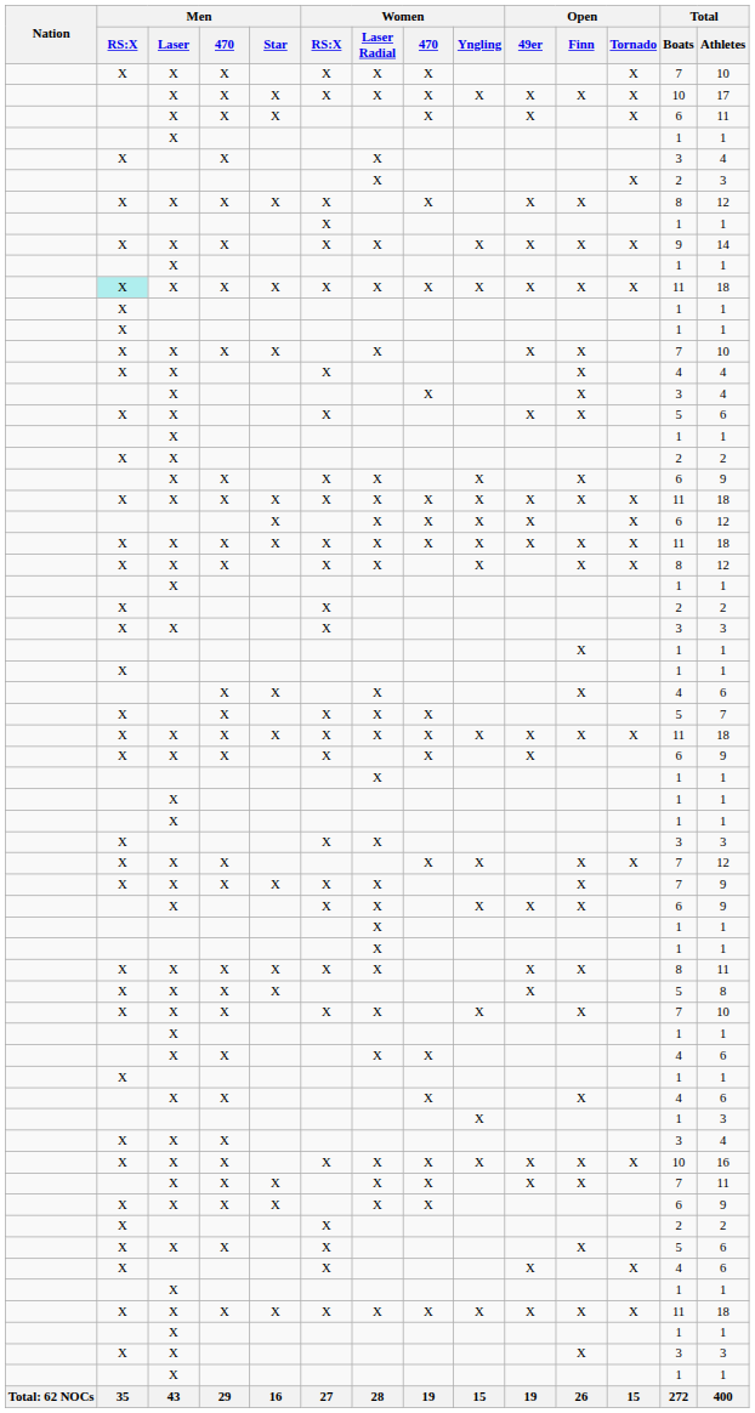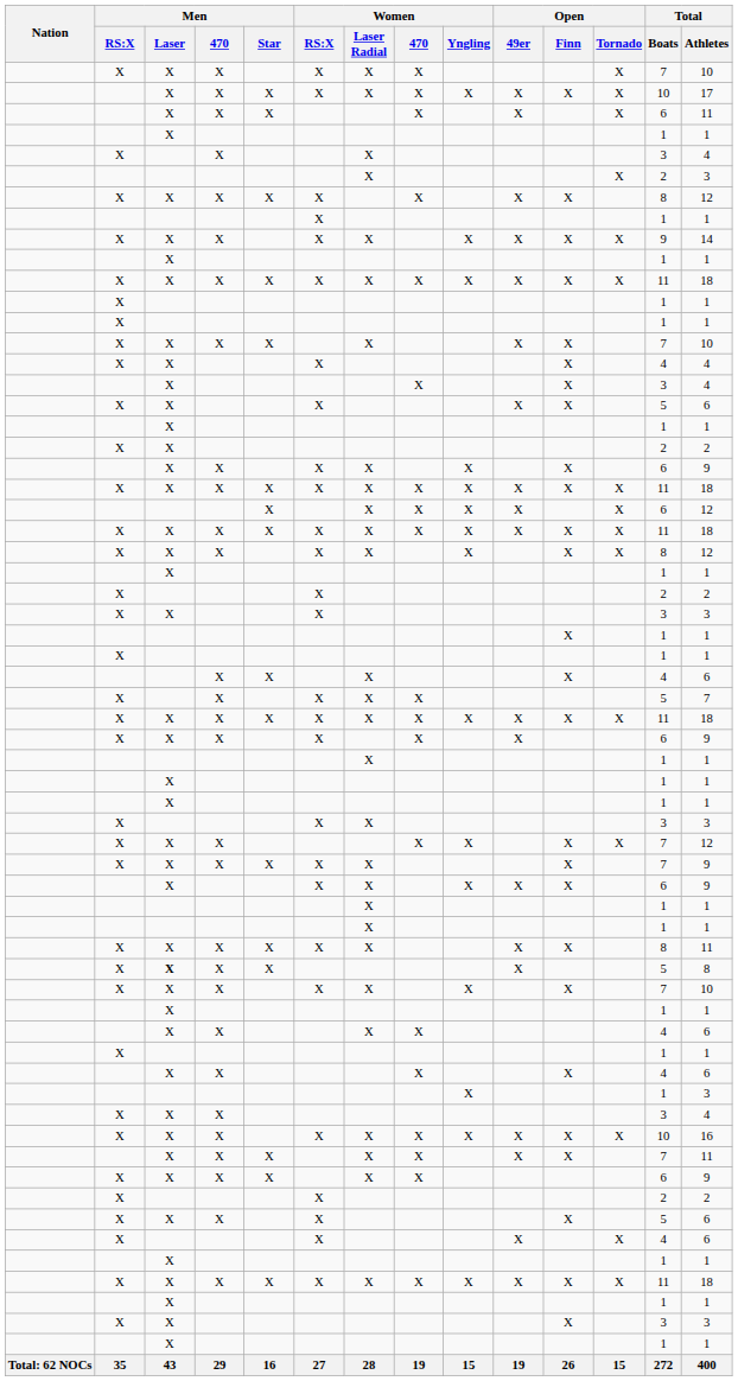row 13 | Men / RS:X: paleturquoise background -> no background
row 46 | Men / Laser: normal -> bold
